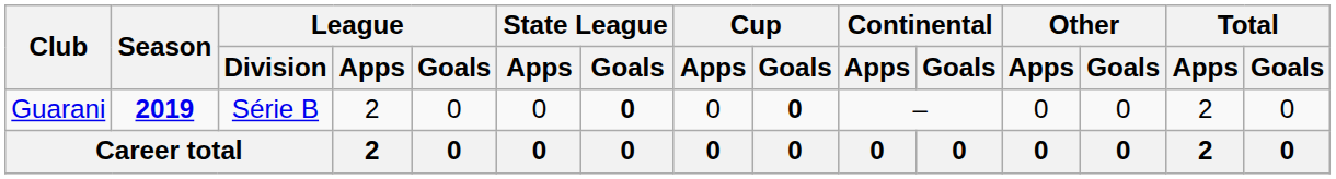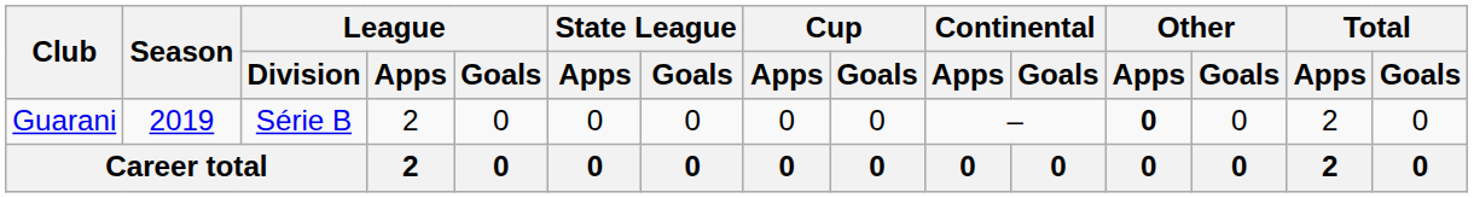Guarani | Season: bold -> normal
Guarani | State League / Goals: bold -> normal
Guarani | Cup / Goals: bold -> normal
Guarani | Other / Apps: normal -> bold
